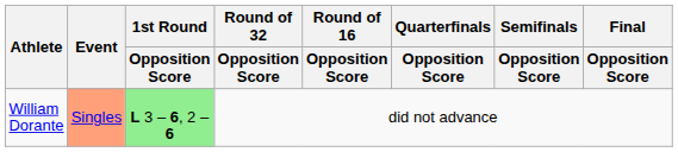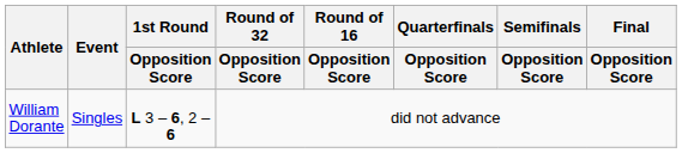William Dorante | Event: lightsalmon background -> no background
William Dorante | 1st Round / Opposition Score: lightgreen background -> no background
